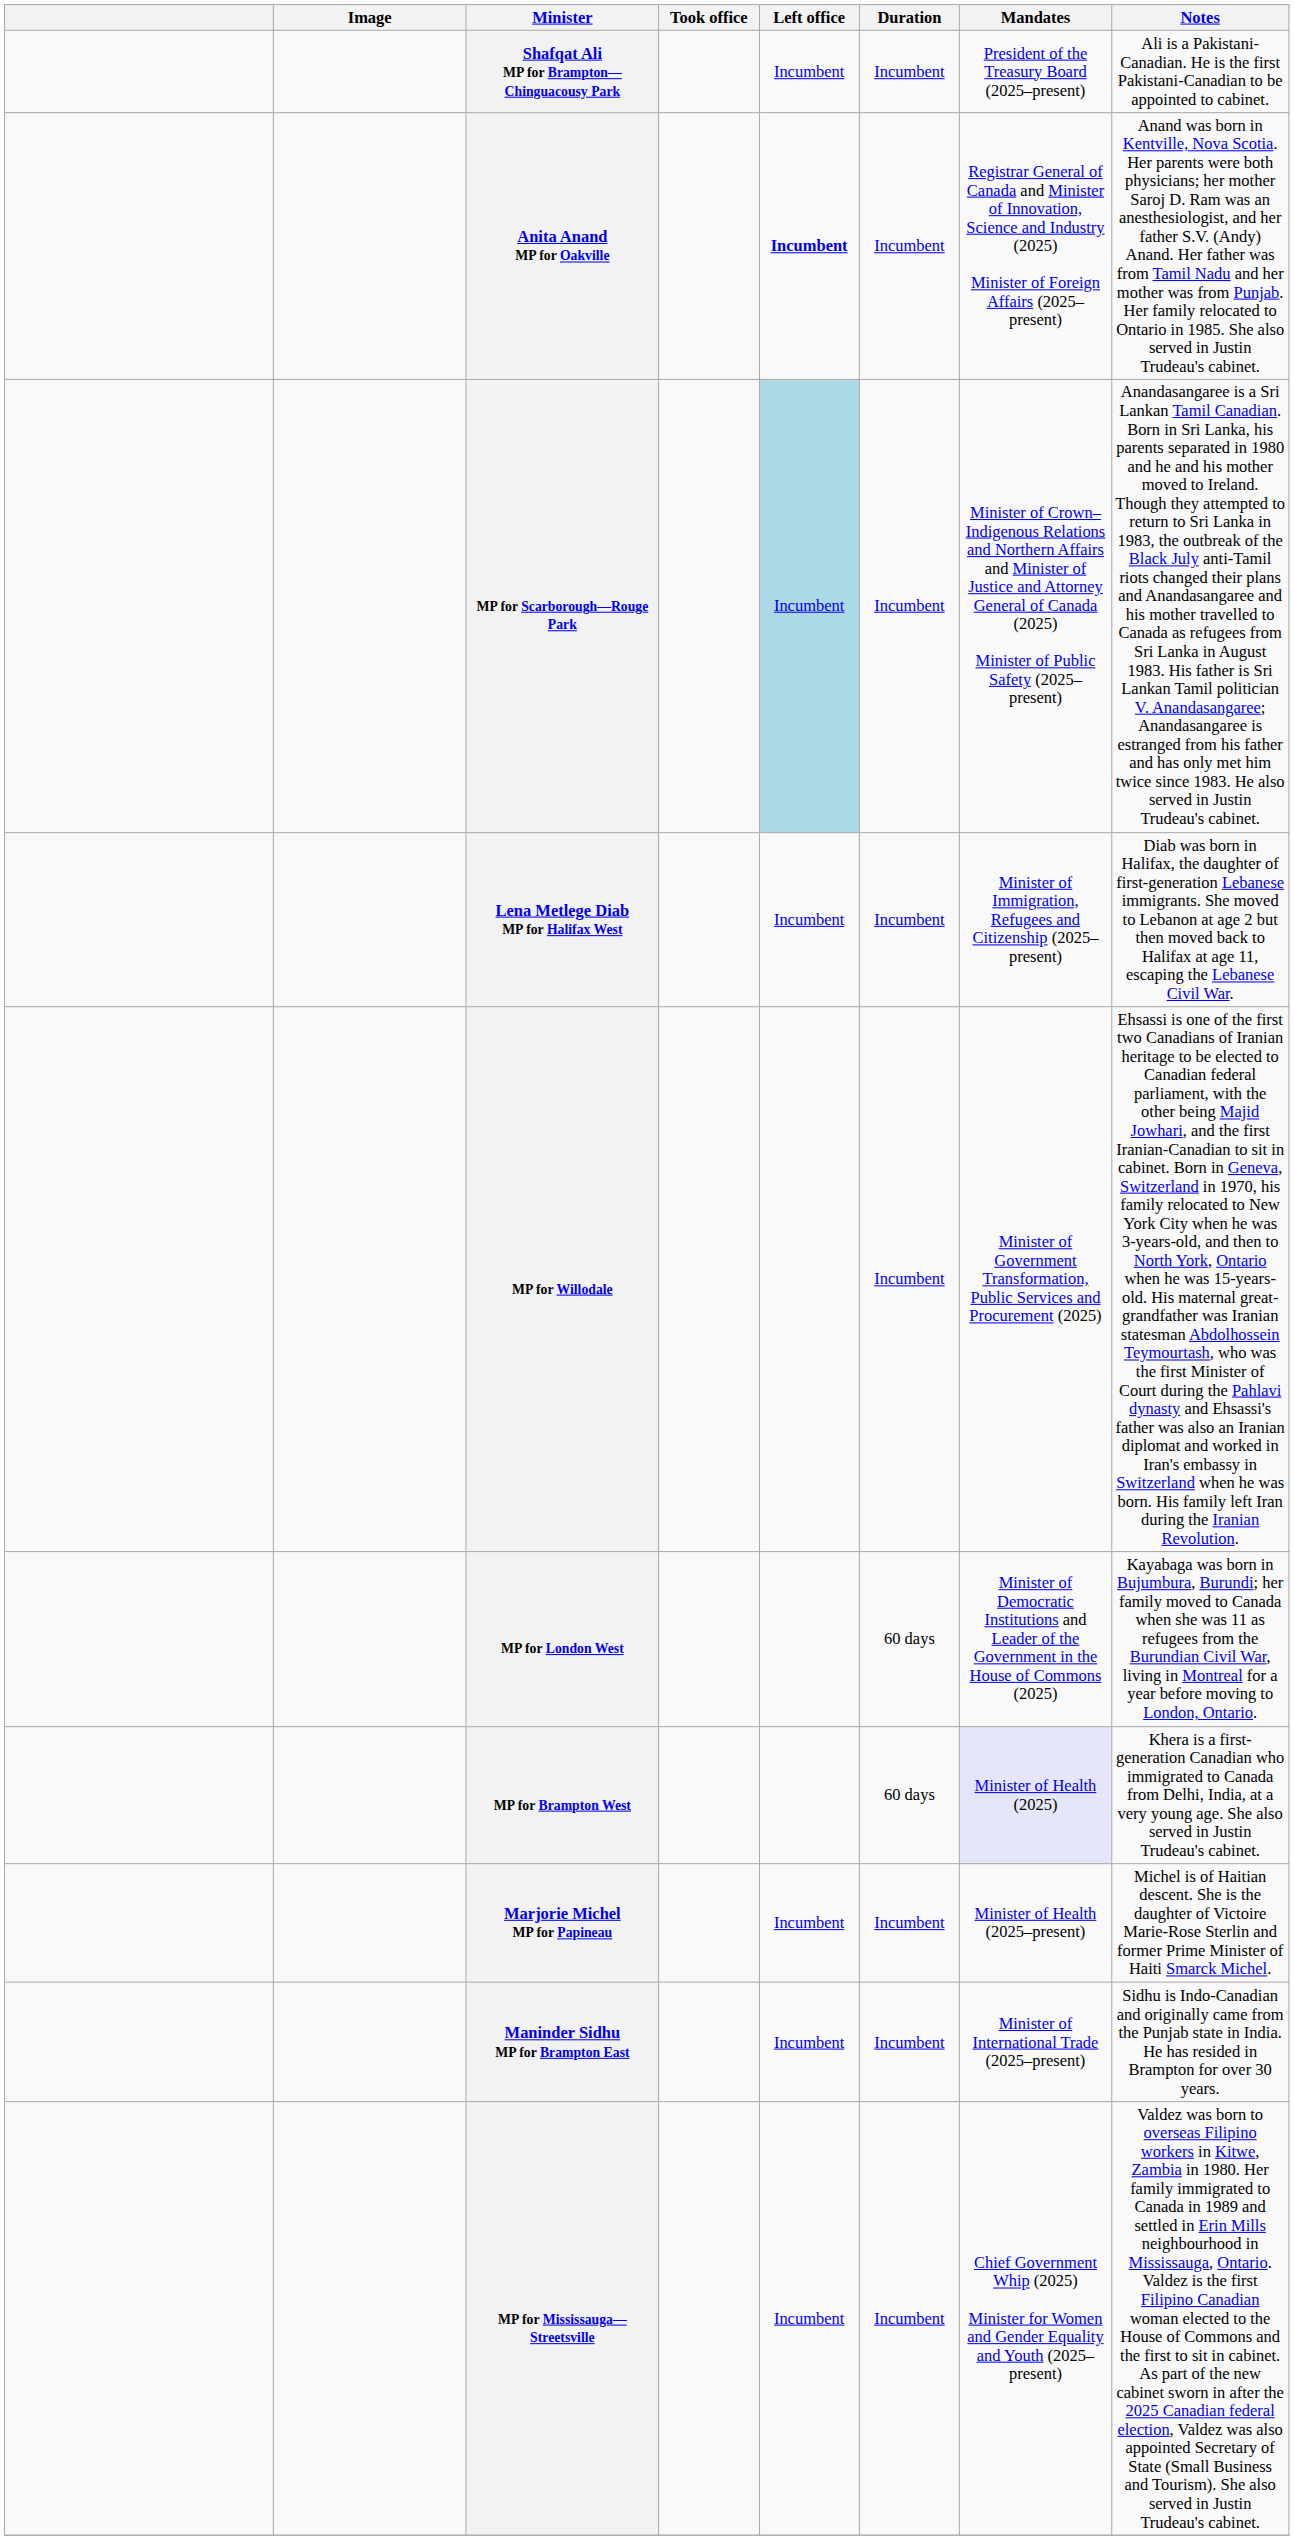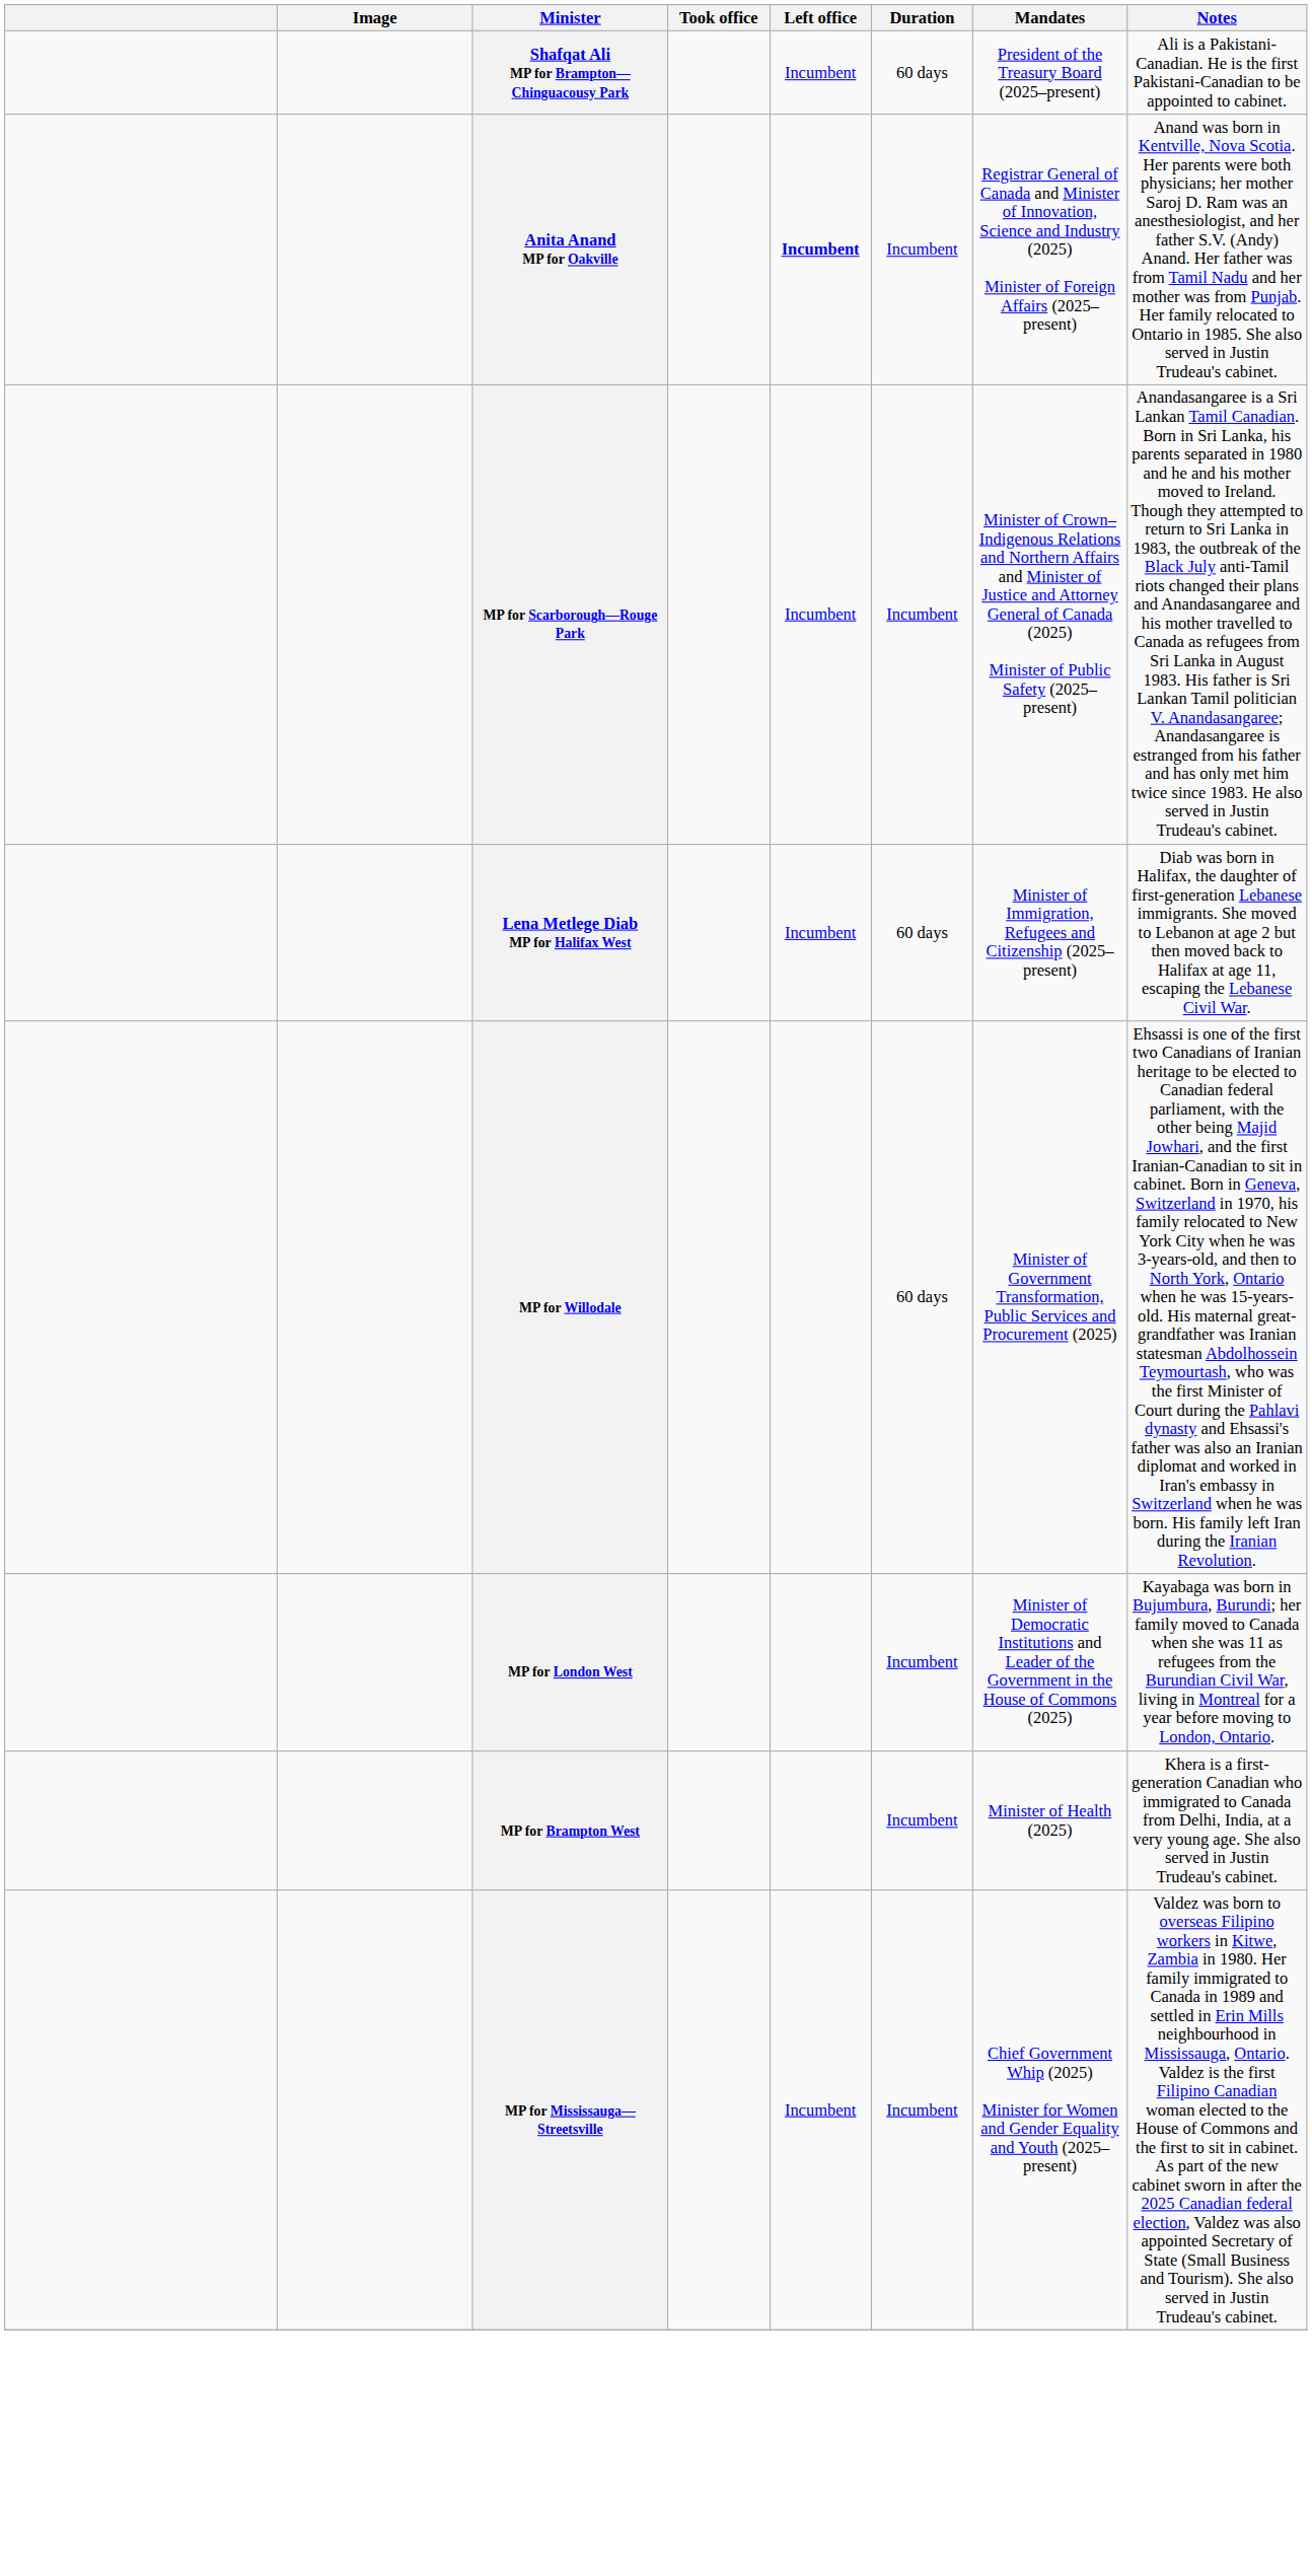Shafqat Ali MP for Brampton—Chinguacousy Park | Duration: Incumbent -> 60 days
MP for Scarborough—Rouge Park | Left office: lightblue background -> no background
Lena Metlege Diab MP for Halifax West | Duration: Incumbent -> 60 days
MP for Willodale | Duration: Incumbent -> 60 days
MP for London West | Duration: 60 days -> Incumbent
MP for Brampton West | Duration: 60 days -> Incumbent
MP for Brampton West | Mandates: lavender background -> no background
- row: Marjorie Michel MP for Papineau | Incumbent | Incumbent | Minister of Health (2025–present) | Michel is of Haitian descent. She is the daughter of Victoire Marie-Rose Sterlin and former Prime Minister of Haiti Smarck Michel.
- row: Maninder Sidhu MP for Brampton East | Incumbent | Incumbent | Minister of International Trade (2025–present) | Sidhu is Indo-Canadian and originally came from the Punjab state in India. He has resided in Brampton for over 30 years.
